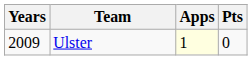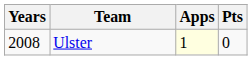Ulster | Years: 2009 -> 2008
